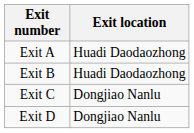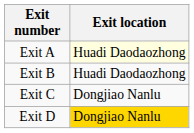Exit A | Exit location: no background -> lightyellow background
Exit D | Exit location: no background -> gold background
